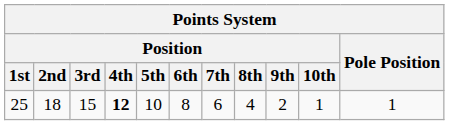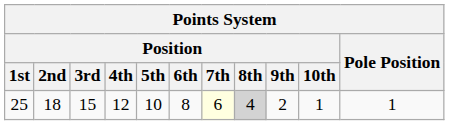25 | Position / 4th: bold -> normal
25 | Position / 7th: no background -> lightyellow background
25 | Position / 8th: no background -> lightgrey background
